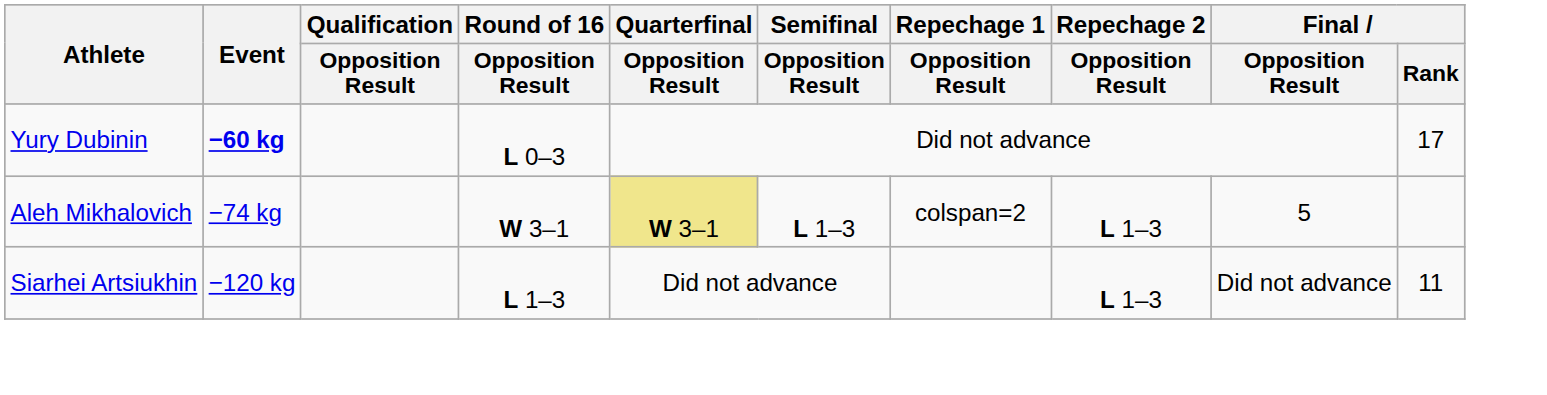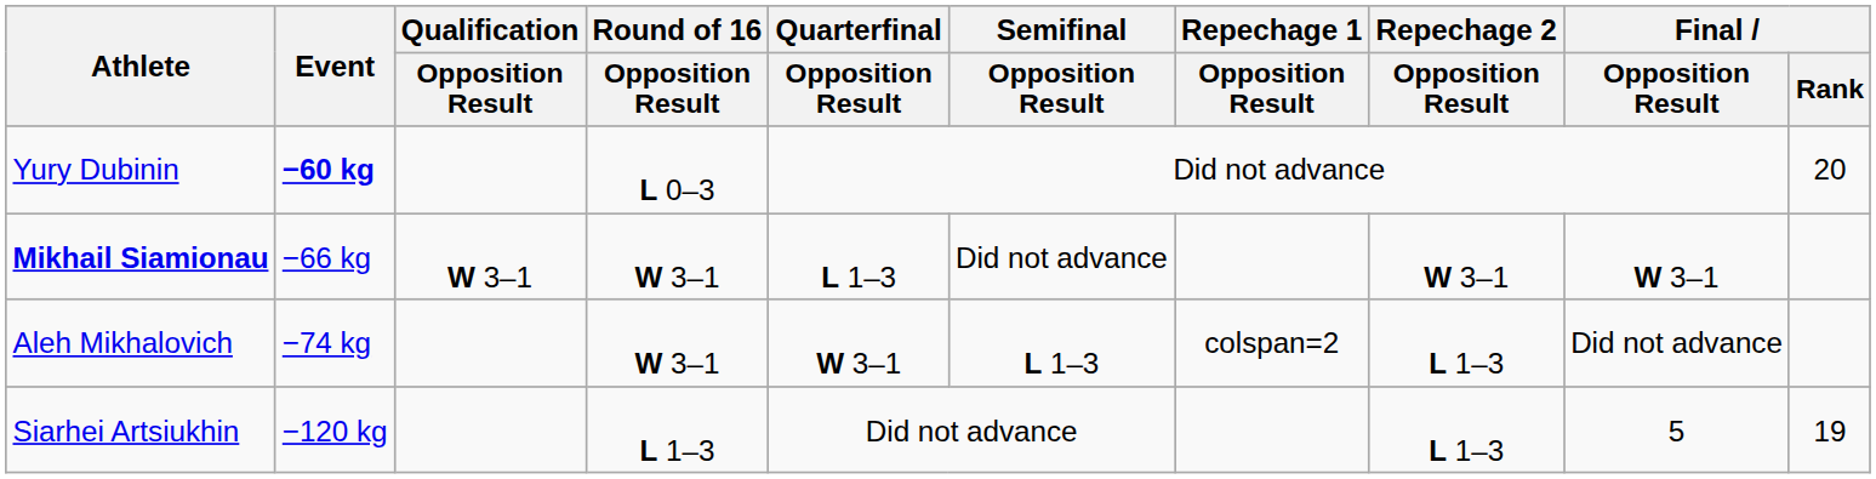Yury Dubinin | Final / Rank: 17 -> 20
+ row: Mikhail Siamionau | −66 kg | W 3–1 | W 3–1 | L 1–3 | Did not advance | W 3–1 | W 3–1
Aleh Mikhalovich | Quarterfinal / Opposition Result: khaki background -> no background
Aleh Mikhalovich | Final / Opposition Result: 5 -> Did not advance
Siarhei Artsiukhin | Final / Opposition Result: Did not advance -> 5
Siarhei Artsiukhin | Final / Rank: 11 -> 19
